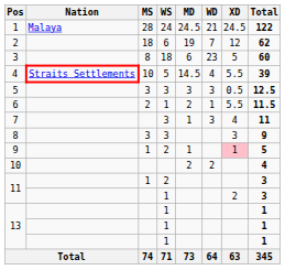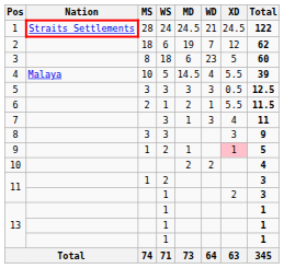row 2 | Nation: Malaya -> Straits Settlements
row 5 | Nation: Straits Settlements -> Malaya
